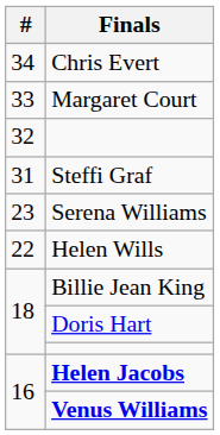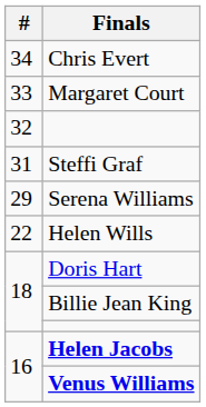row 6 | #: 23 -> 29
row 8 | Finals: Billie Jean King -> Doris Hart
row 9 | Finals: Doris Hart -> Billie Jean King
